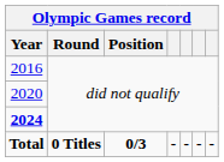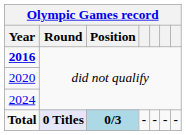2016 | Year: normal -> bold
2024 | Year: bold -> normal
Total | Round: no background -> lavender background
Total | Position: no background -> lightblue background
